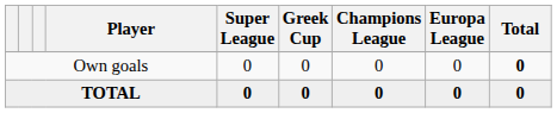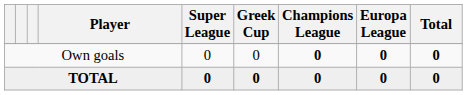Own goals | Champions League: normal -> bold
Own goals | Europa League: normal -> bold
